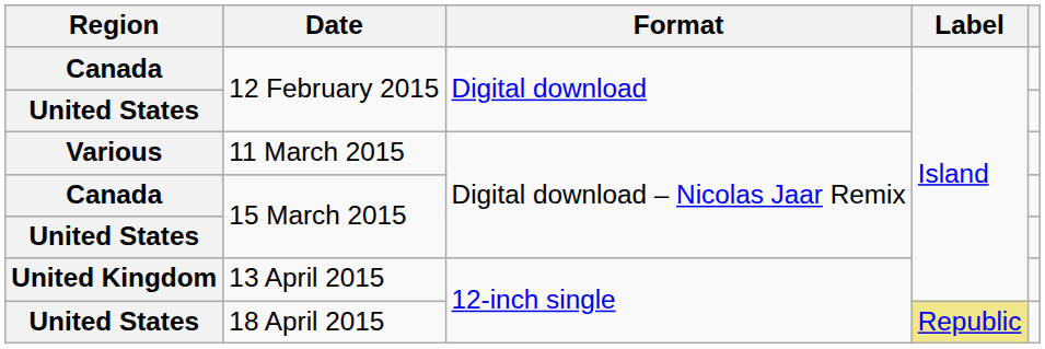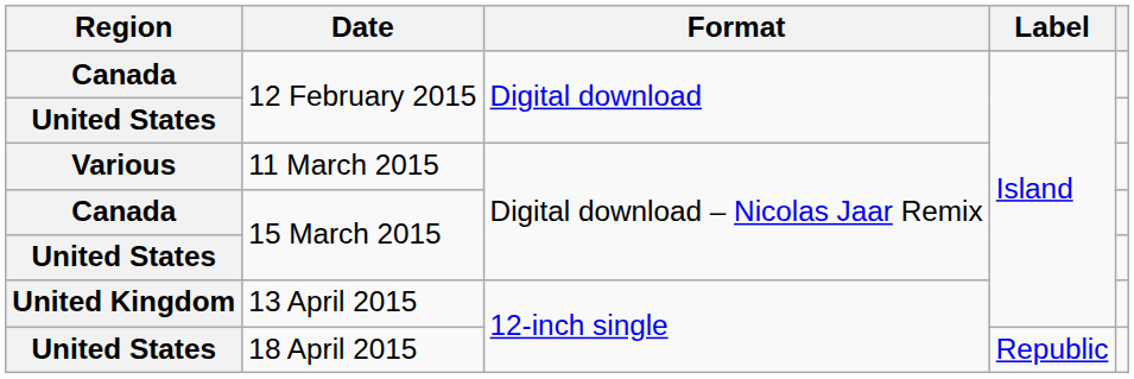18 April 2015 | Label: khaki background -> no background
